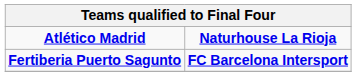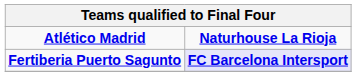Fertiberia Puerto Sagunto | Naturhouse La Rioja: no background -> lavender background
